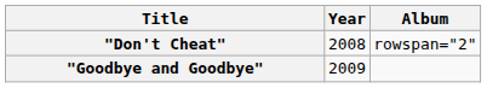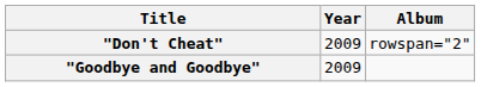"Don't Cheat" | Year: 2008 -> 2009
